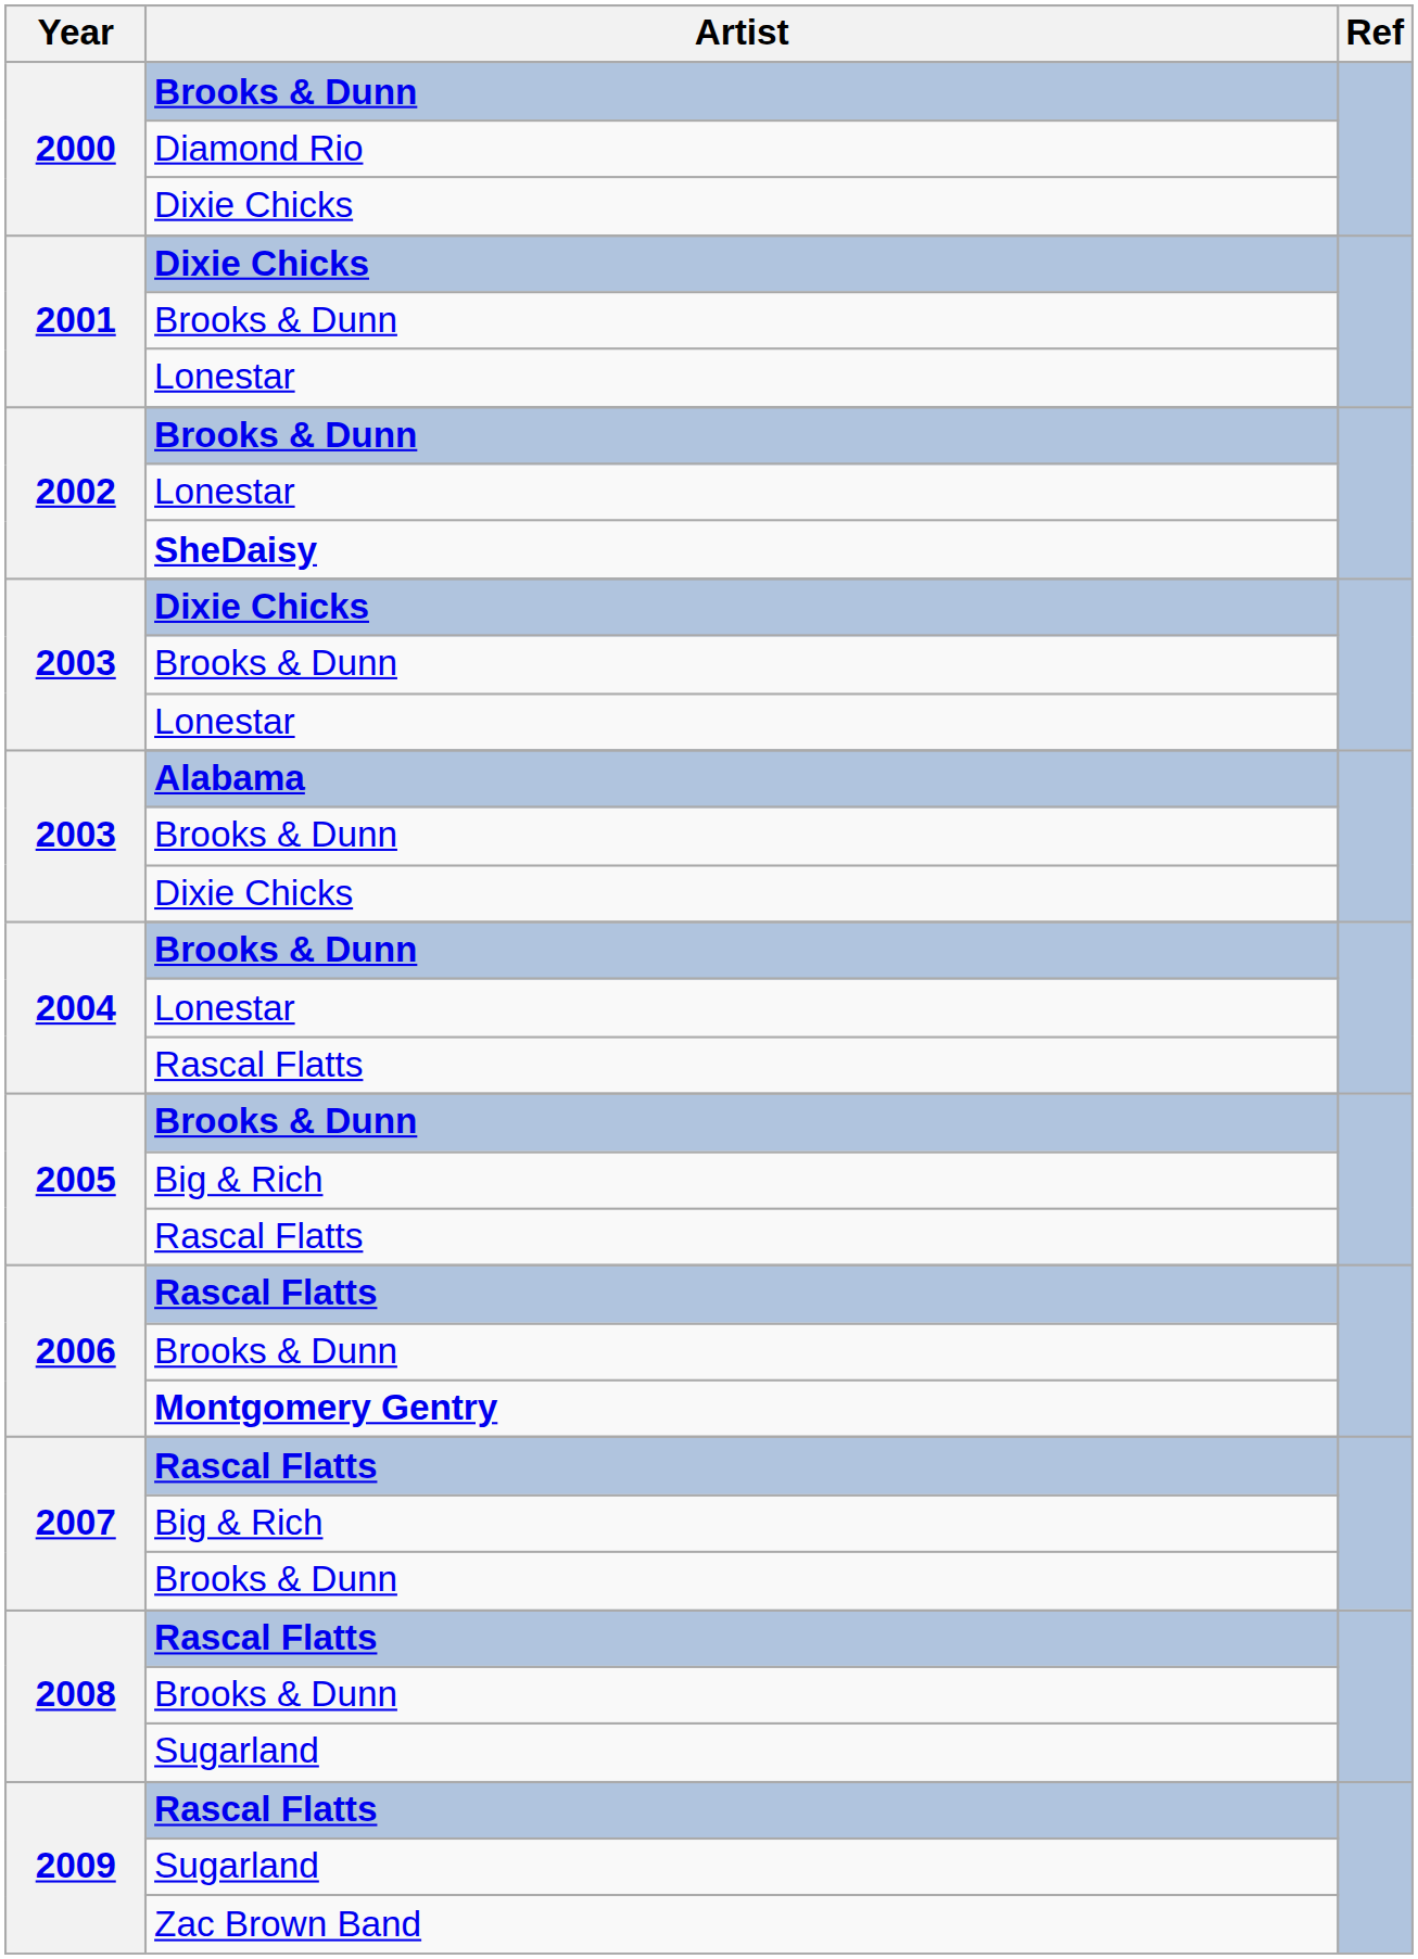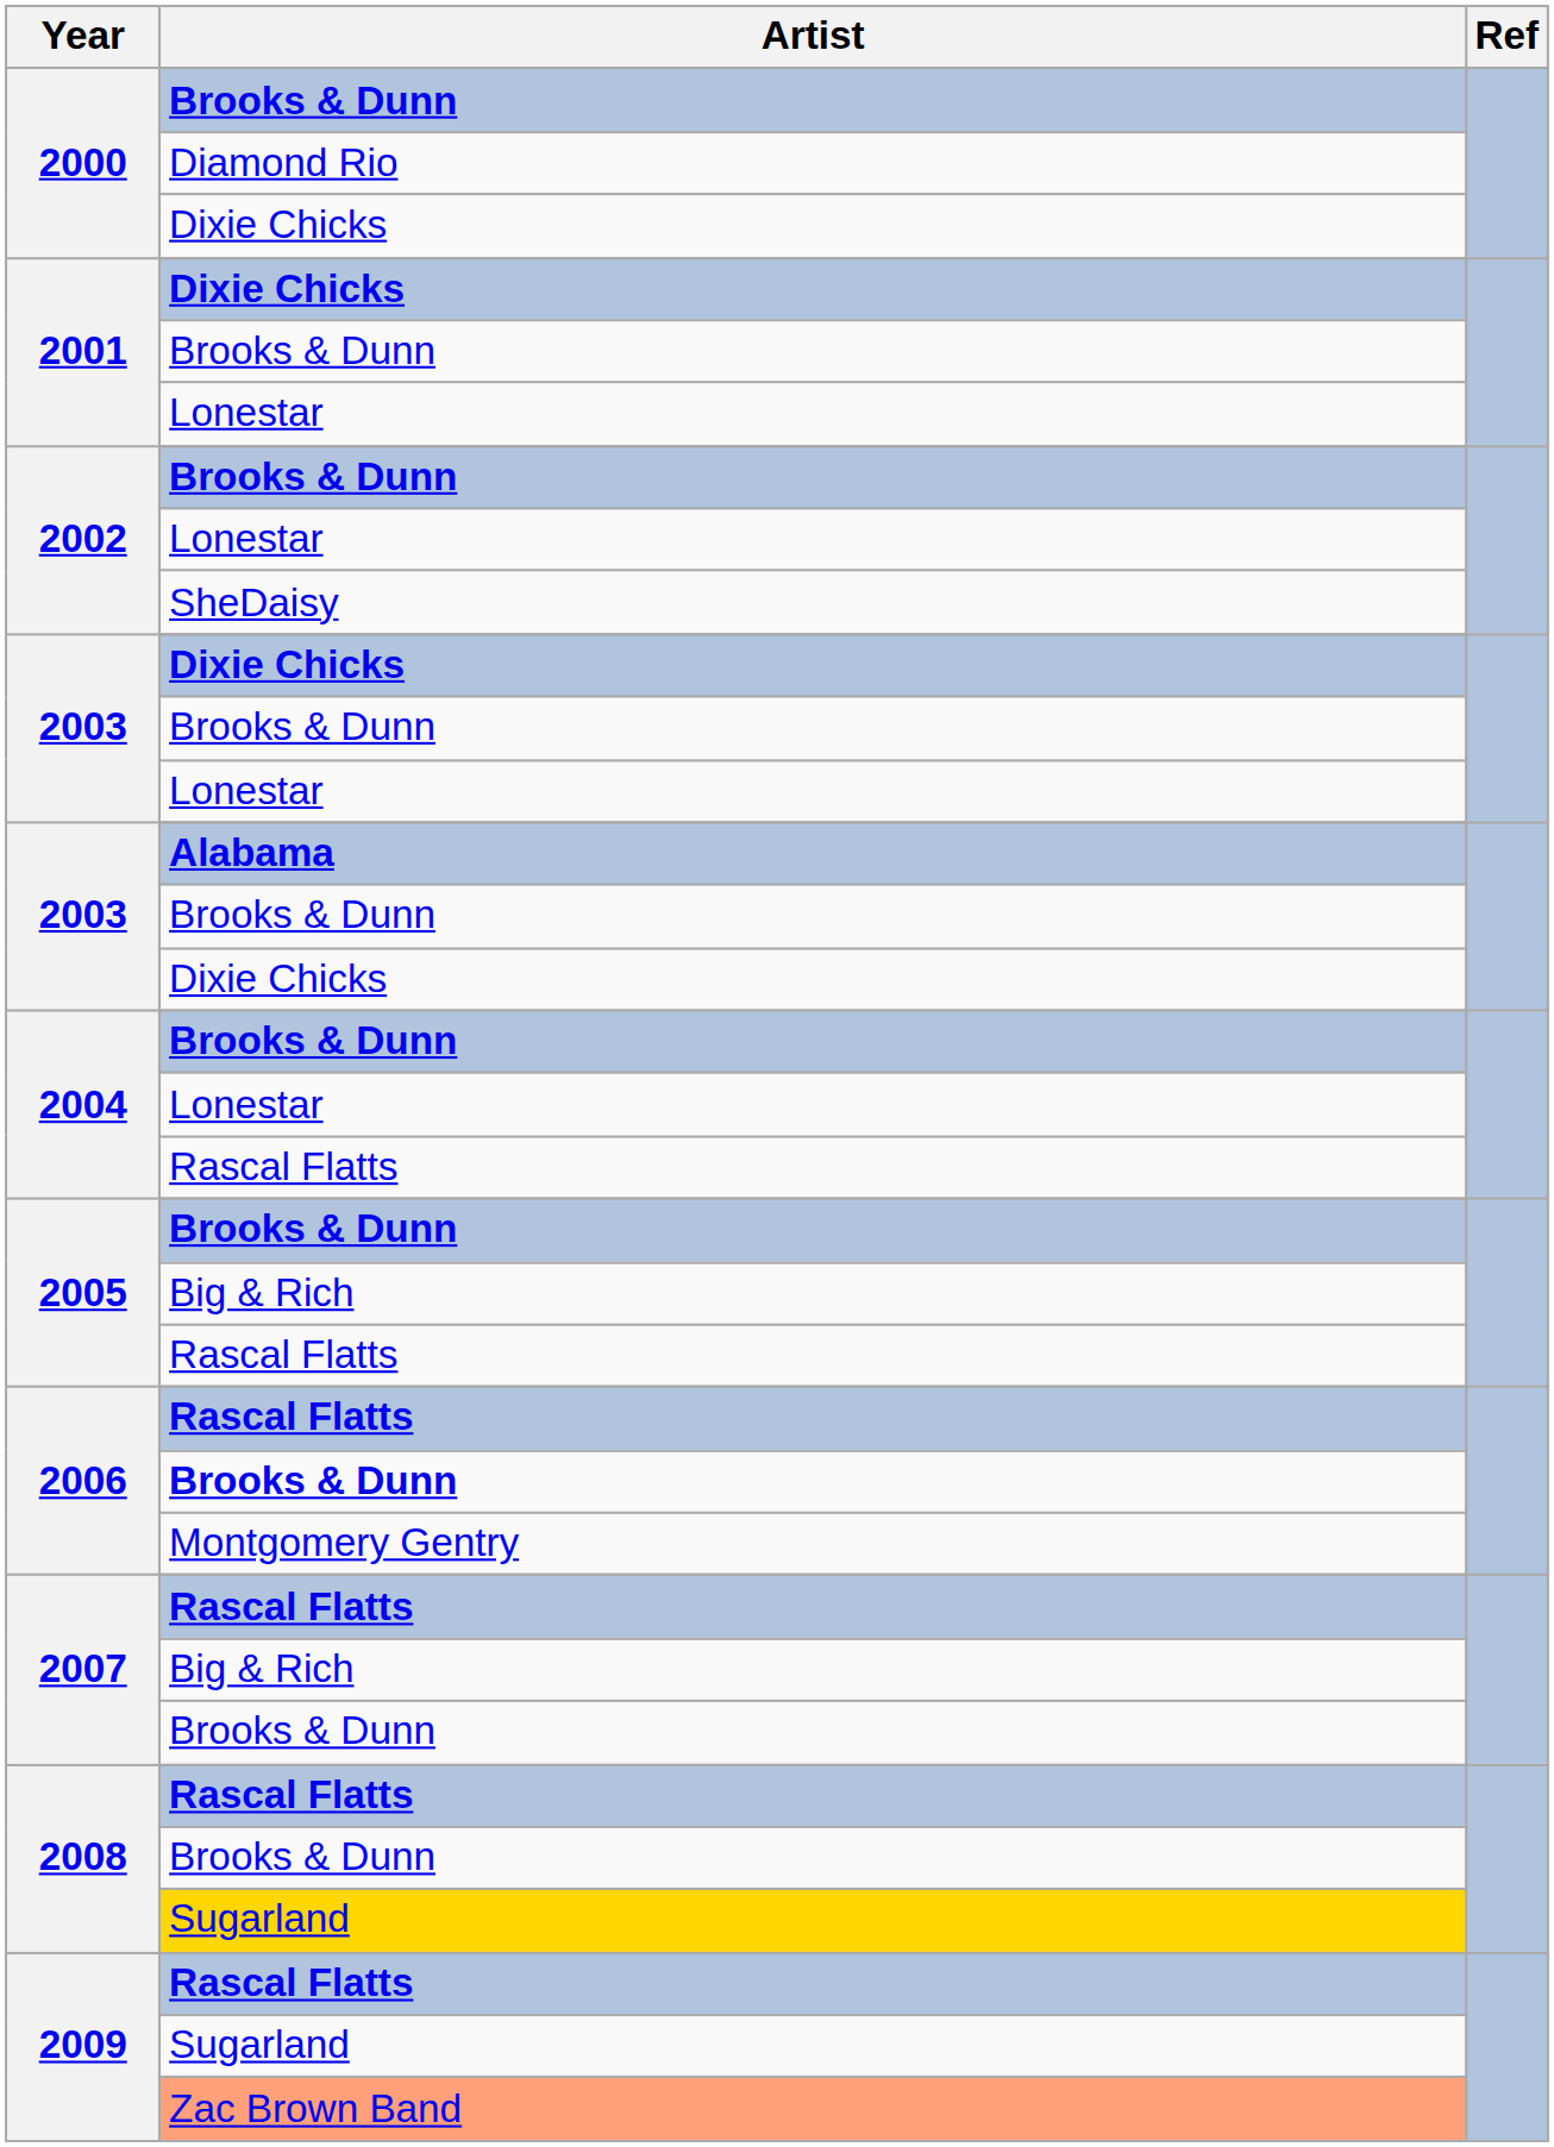SheDaisy | Artist: bold -> normal
2006 / Brooks & Dunn | Artist: normal -> bold
Montgomery Gentry | Artist: bold -> normal
2008 / Sugarland | Artist: no background -> gold background
Zac Brown Band | Artist: no background -> lightsalmon background
